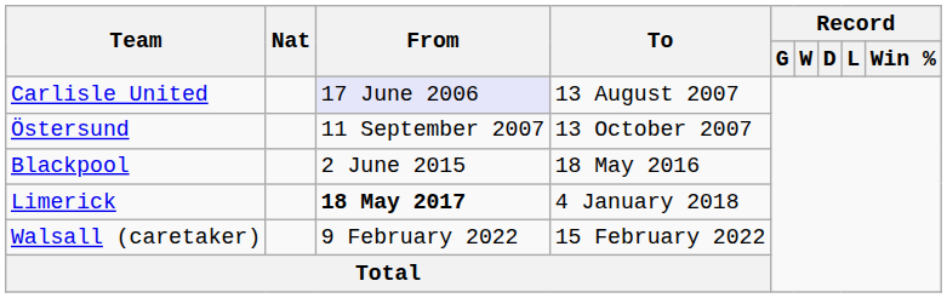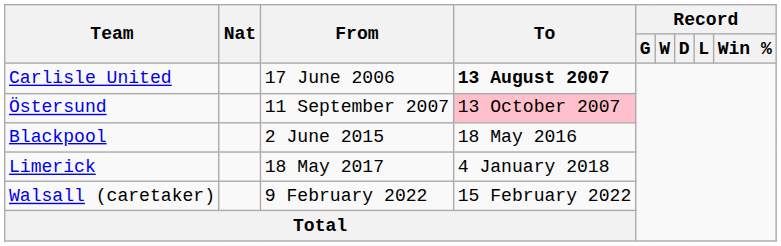Carlisle United | From: lavender background -> no background
Carlisle United | To: normal -> bold
Östersund | To: no background -> pink background
Limerick | From: bold -> normal
